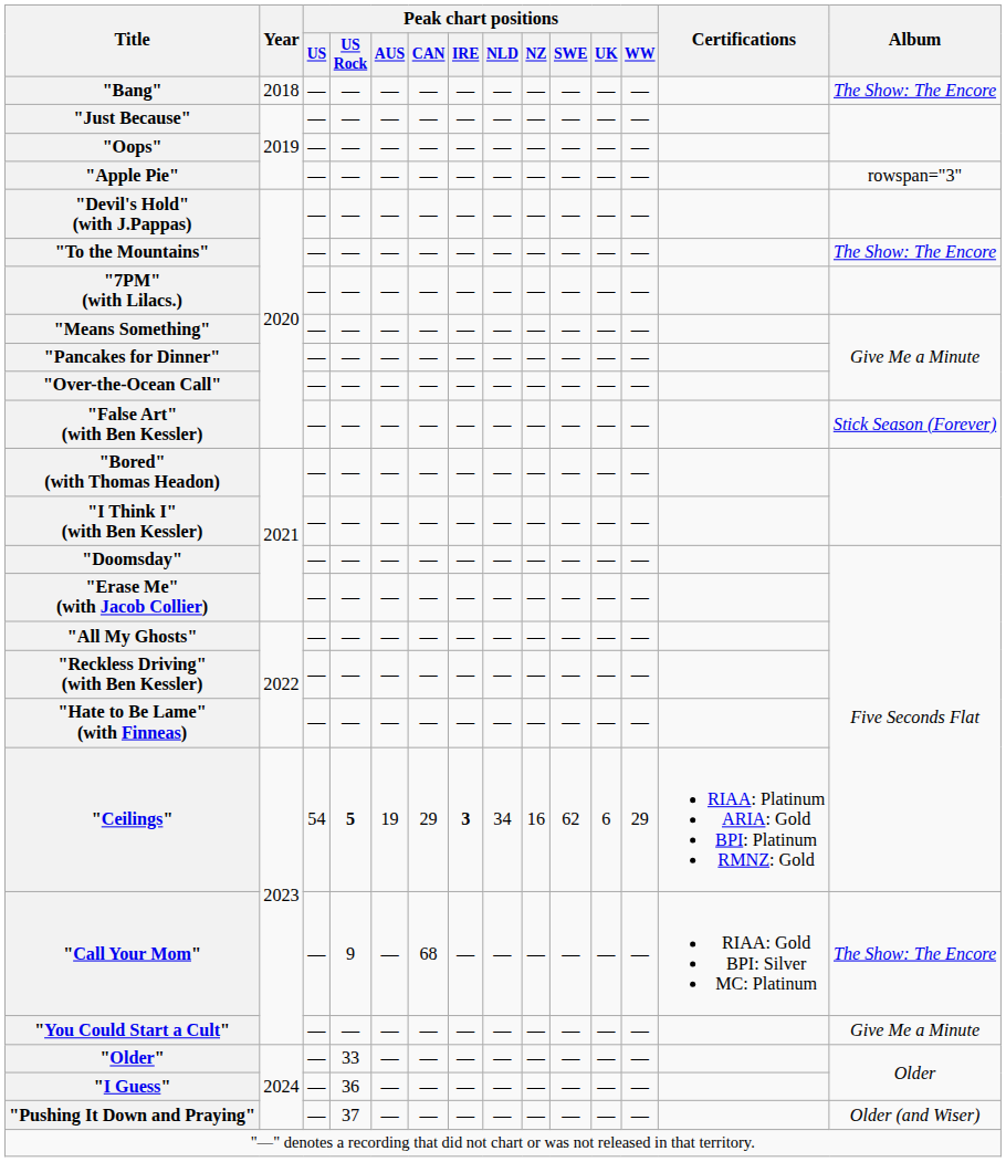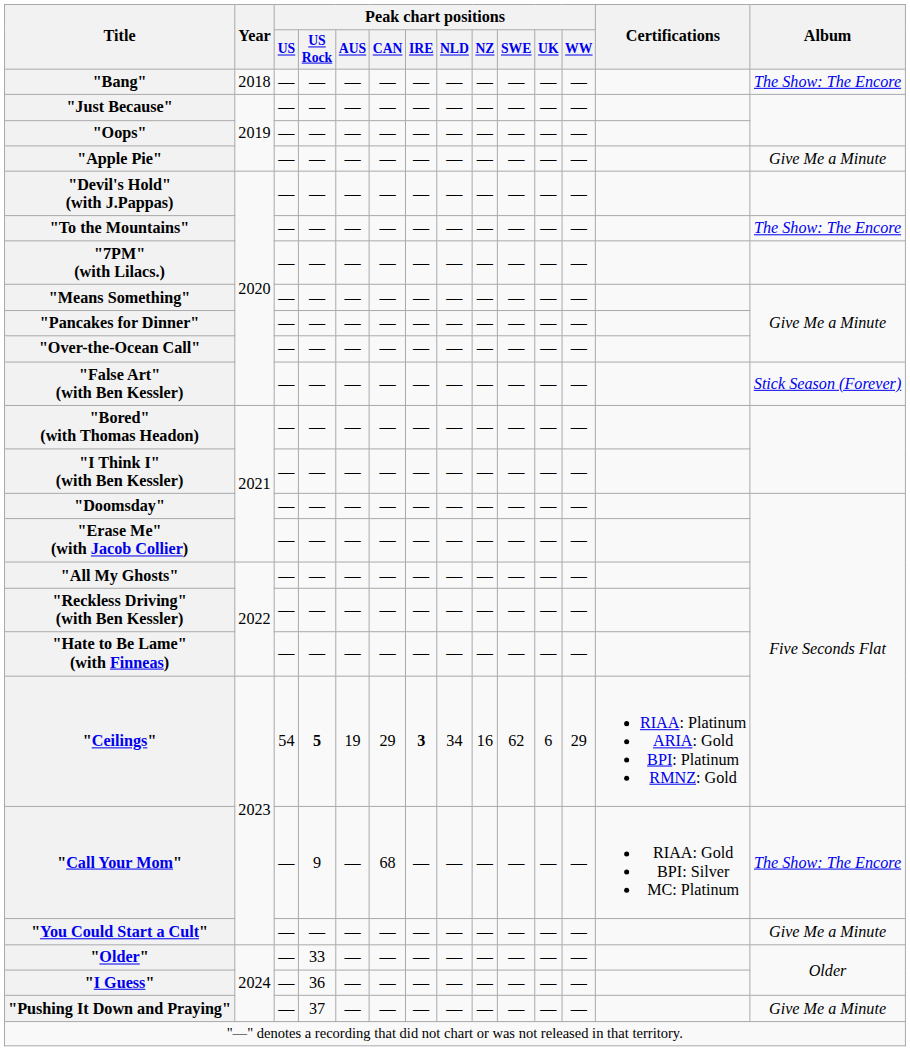"Apple Pie" | Album: rowspan="3" -> Give Me a Minute
"Pushing It Down and Praying" | Album: Older (and Wiser) -> Give Me a Minute
